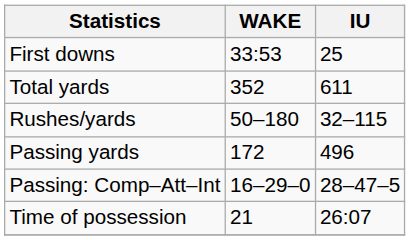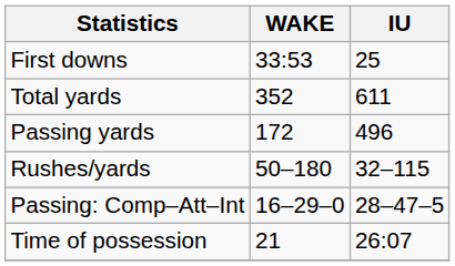rows swapped: Rushes/yards <-> Passing yards
